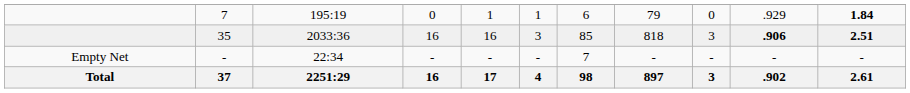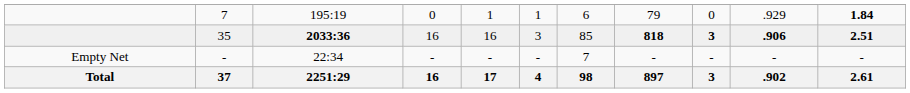35 | column 3: normal -> bold
35 | column 8: normal -> bold
35 | column 9: normal -> bold
